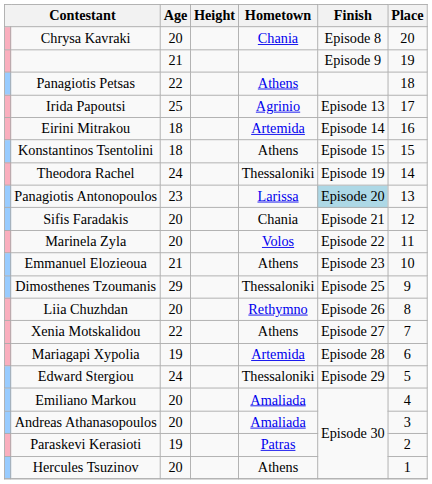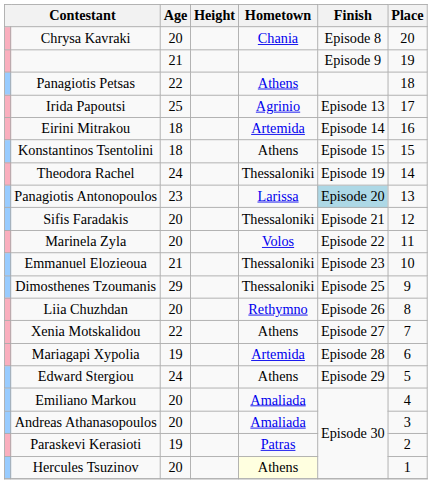Sifis Faradakis | Hometown: Chania -> Thessaloniki
Emmanuel Elozieoua | Hometown: Athens -> Thessaloniki
Edward Stergiou | Hometown: Thessaloniki -> Athens
Hercules Tsuzinov | Hometown: no background -> lightyellow background
